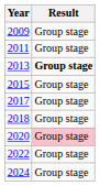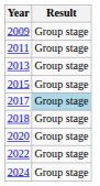2013 | Result: bold -> normal
2017 | Result: no background -> lightblue background
2020 | Result: pink background -> no background
